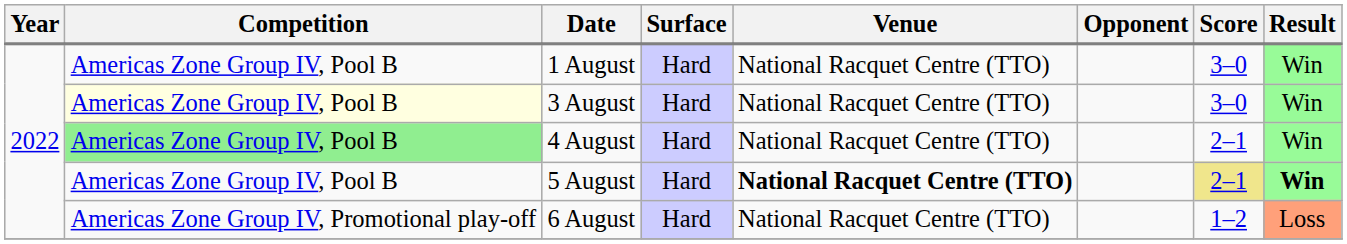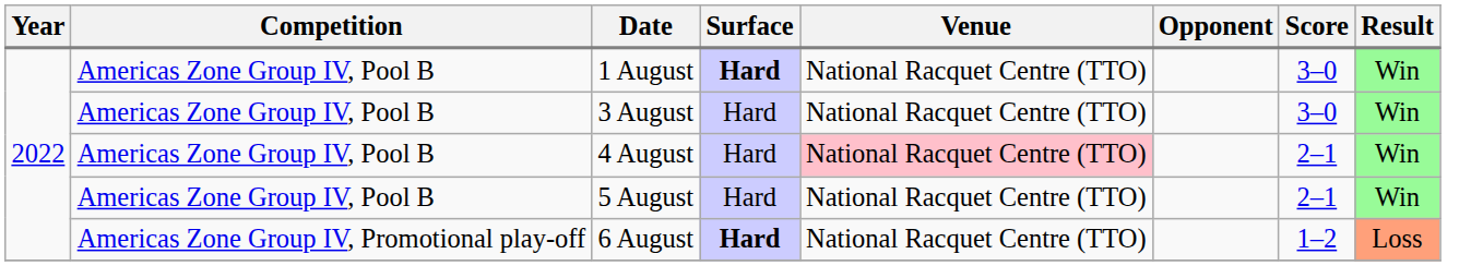1 August | Surface: normal -> bold
3 August | Competition: lightyellow background -> no background
4 August | Competition: lightgreen background -> no background
4 August | Venue: no background -> pink background
5 August | Venue: bold -> normal
5 August | Score: khaki background -> no background
5 August | Result: bold -> normal
6 August | Surface: normal -> bold
